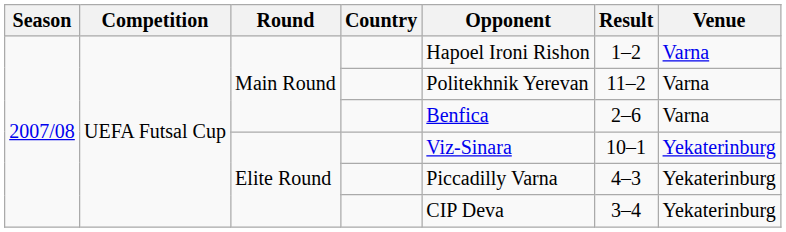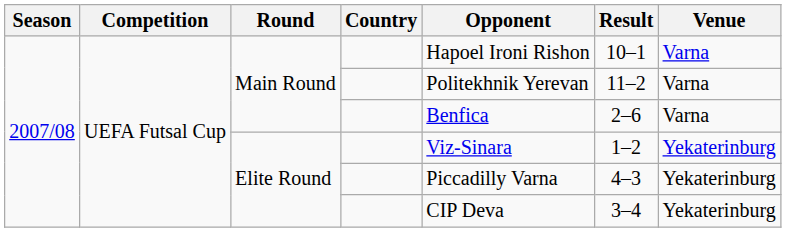row 2 | Result: 1–2 -> 10–1
row 5 | Result: 10–1 -> 1–2
